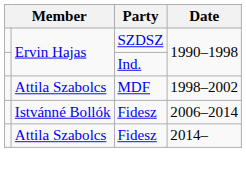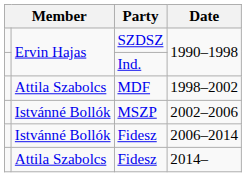+ row: Istvánné Bollók | MSZP | 2002–2006
